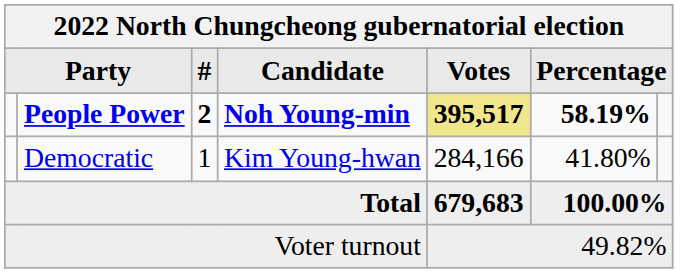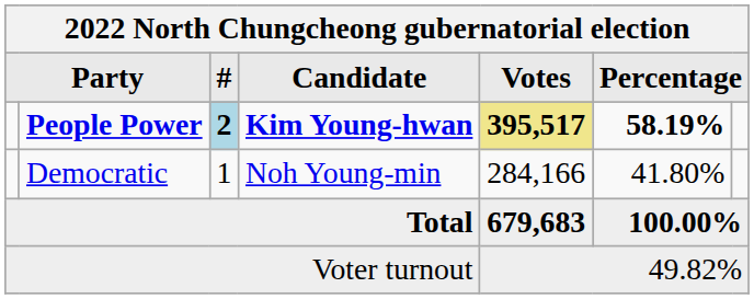People Power | #: no background -> lightblue background
People Power | Candidate: Noh Young-min -> Kim Young-hwan
Democratic | Candidate: Kim Young-hwan -> Noh Young-min
